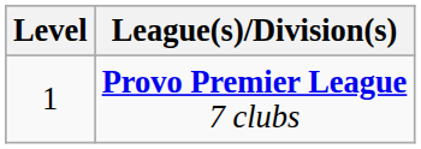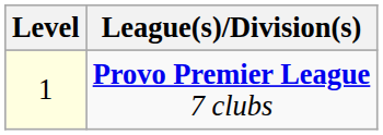Provo Premier League 7 clubs | Level: no background -> lightyellow background
